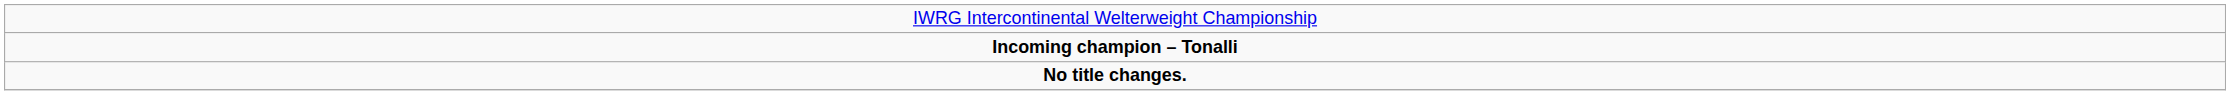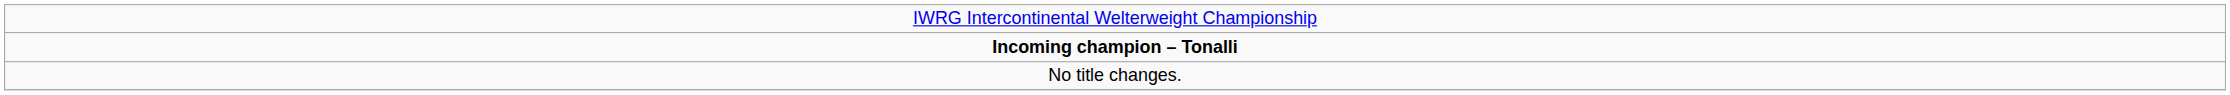No title changes. | column 1: bold -> normal
